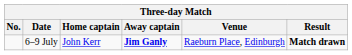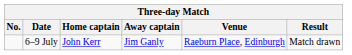6–9 July | Away captain: bold -> normal
6–9 July | Result: bold -> normal
